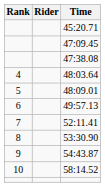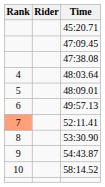52:11.41 | Rank: no background -> lightsalmon background
